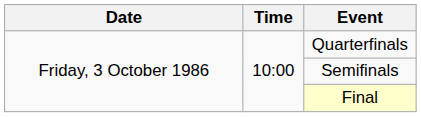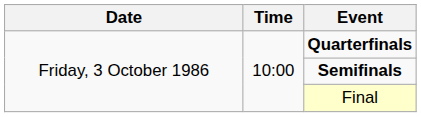Quarterfinals | Event: normal -> bold
Semifinals | Event: normal -> bold
